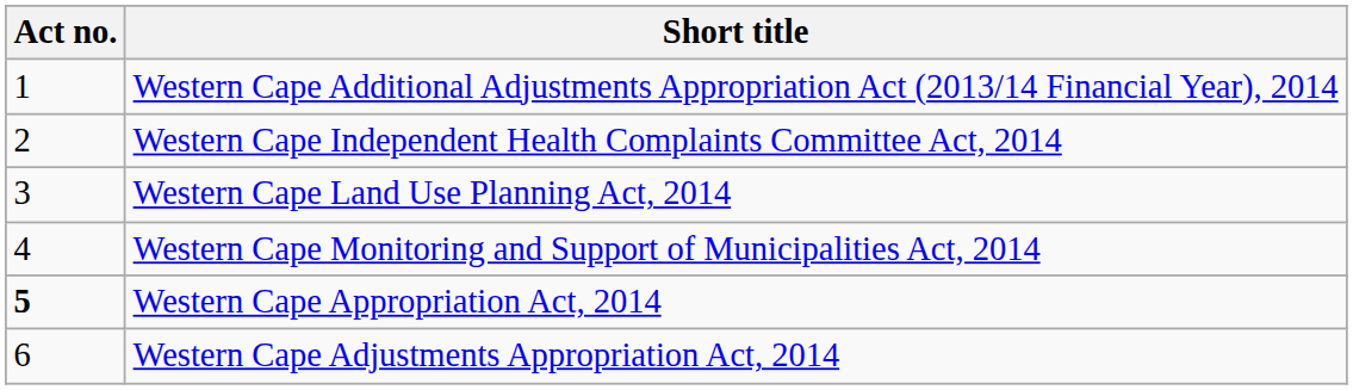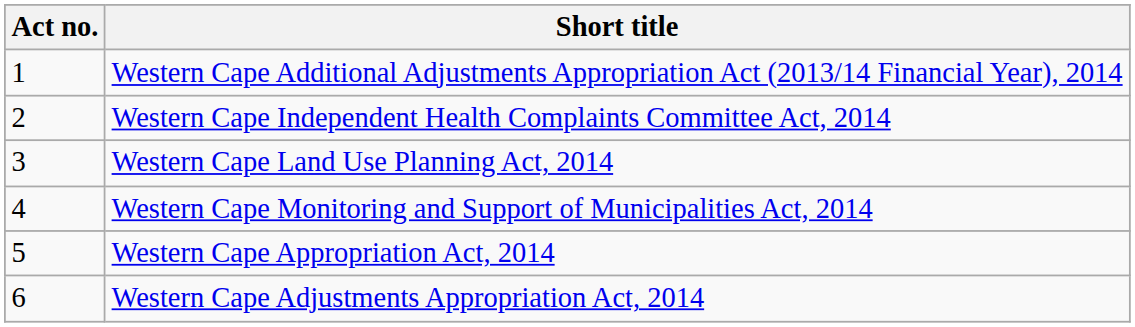Western Cape Appropriation Act, 2014 | Act no.: bold -> normal
